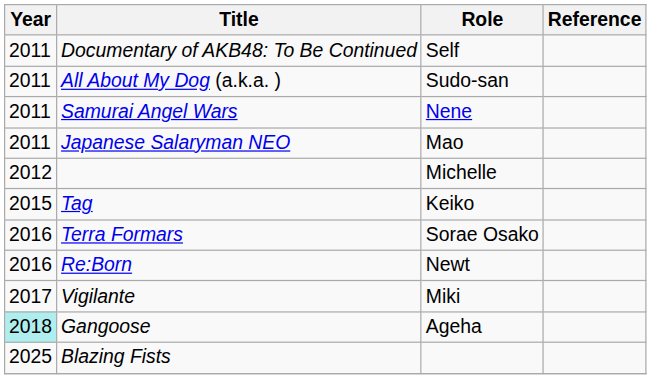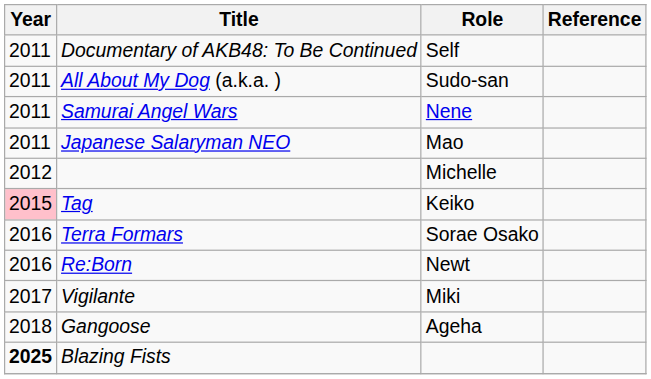Tag | Year: no background -> pink background
Gangoose | Year: paleturquoise background -> no background
Blazing Fists | Year: normal -> bold
